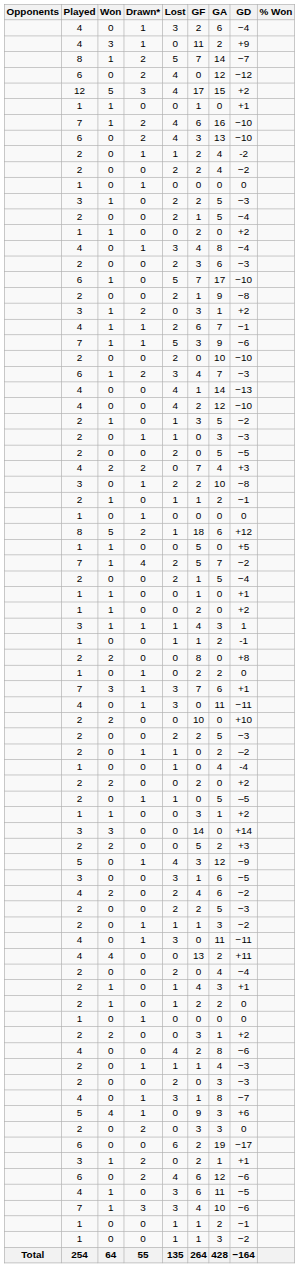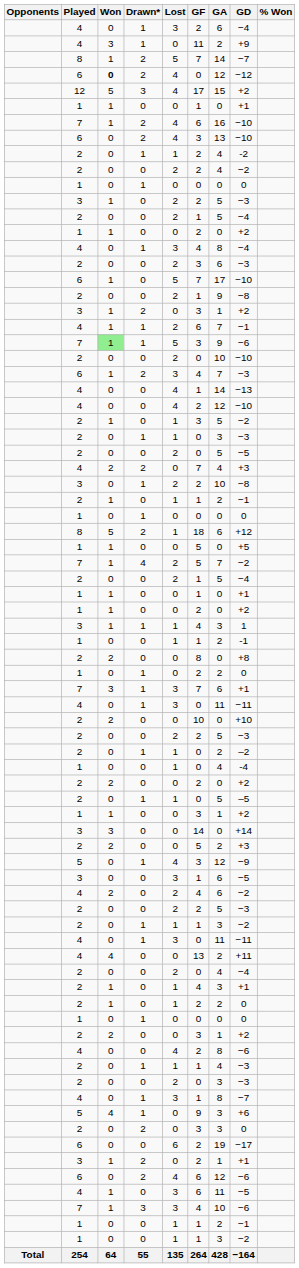row 5 | Won: normal -> bold
row 22 | Won: no background -> lightgreen background
